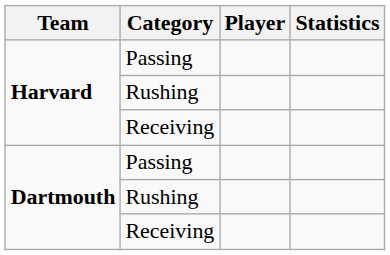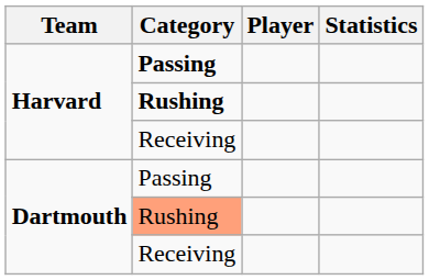Harvard / Passing | Category: normal -> bold
Harvard / Rushing | Category: normal -> bold
Dartmouth / Rushing | Category: no background -> lightsalmon background
